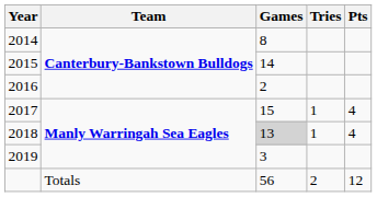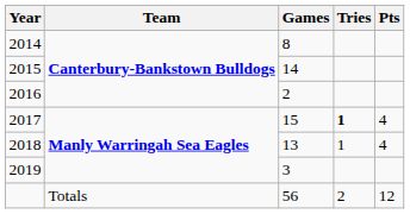2017 | Tries: normal -> bold
2018 | Games: lightgrey background -> no background
